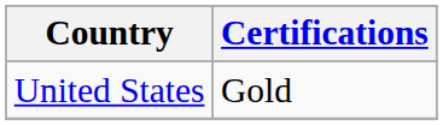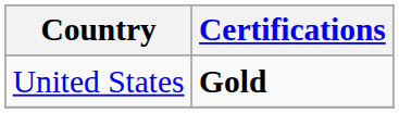United States | Certifications: normal -> bold
